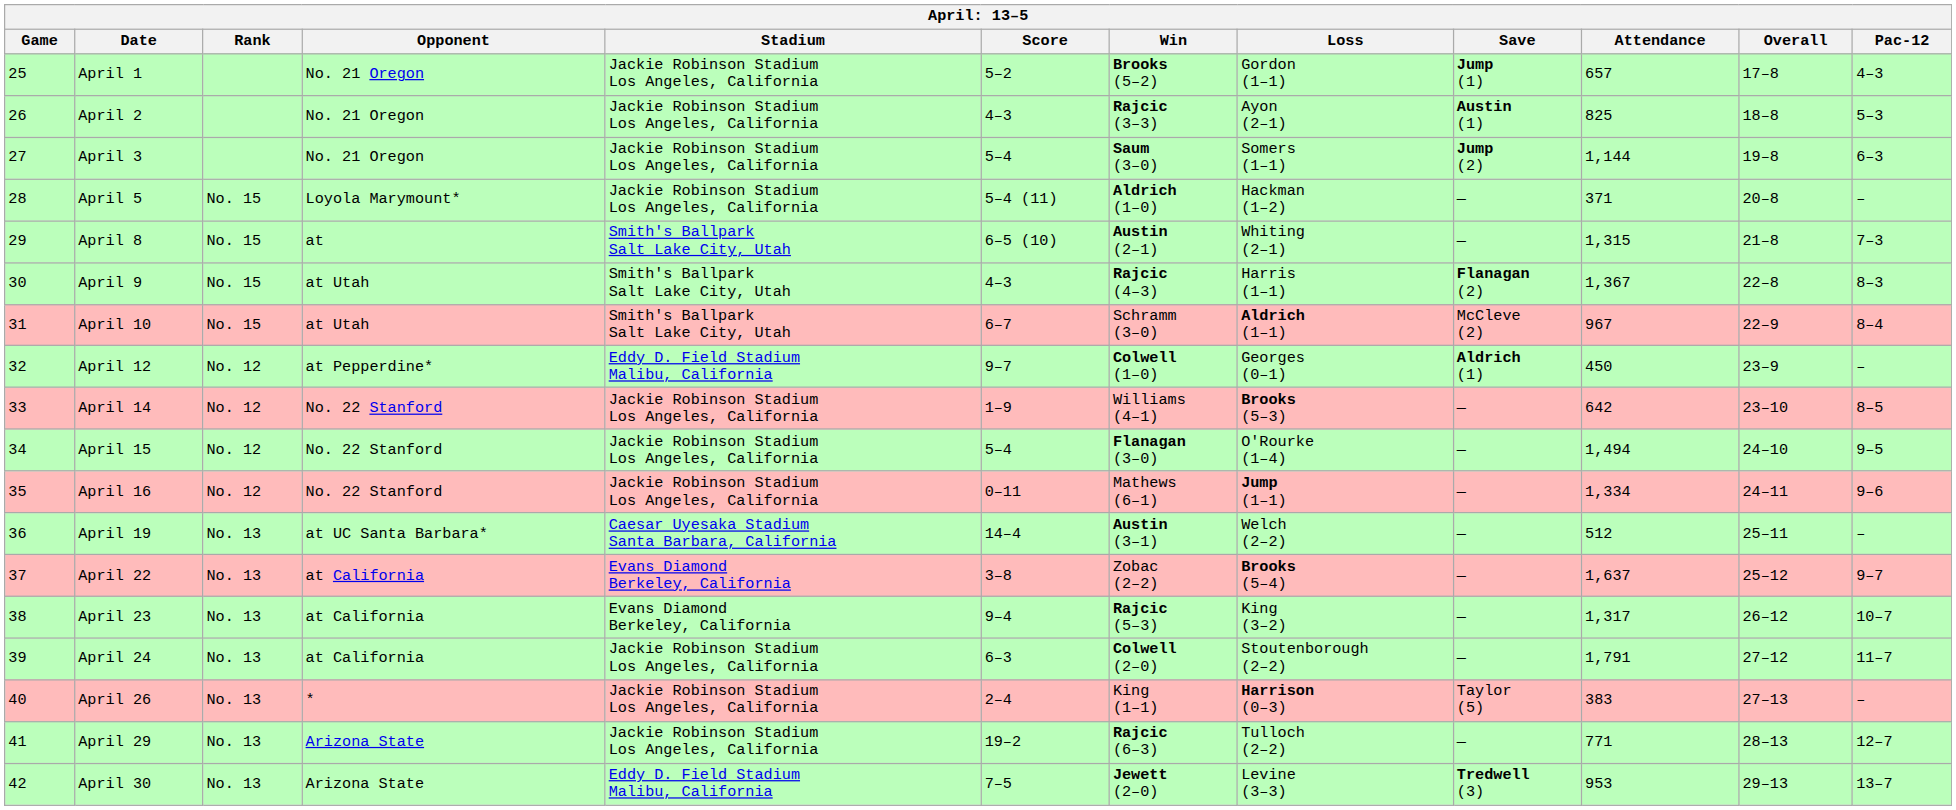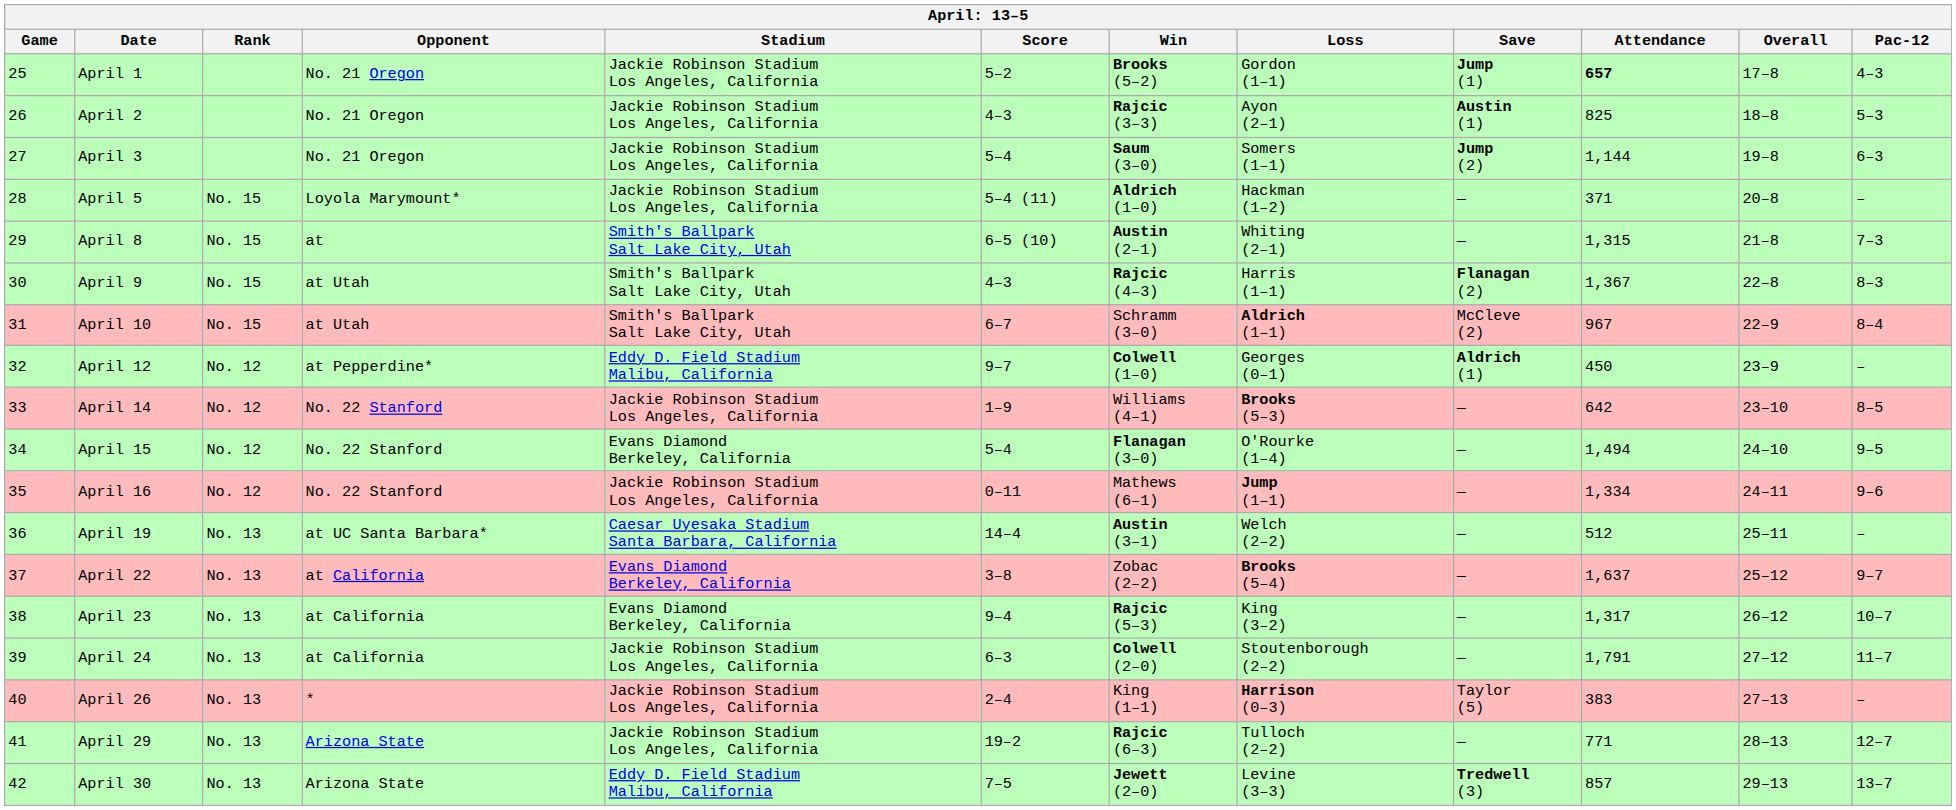April 1 | Attendance: normal -> bold
April 15 | Stadium: Jackie Robinson Stadium Los Angeles, California -> Evans Diamond Berkeley, California
April 30 | Attendance: 953 -> 857
